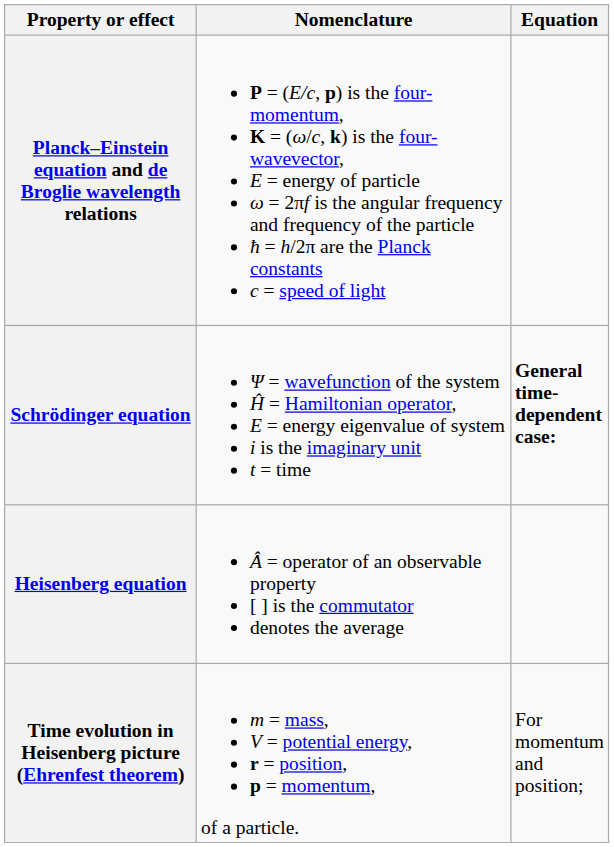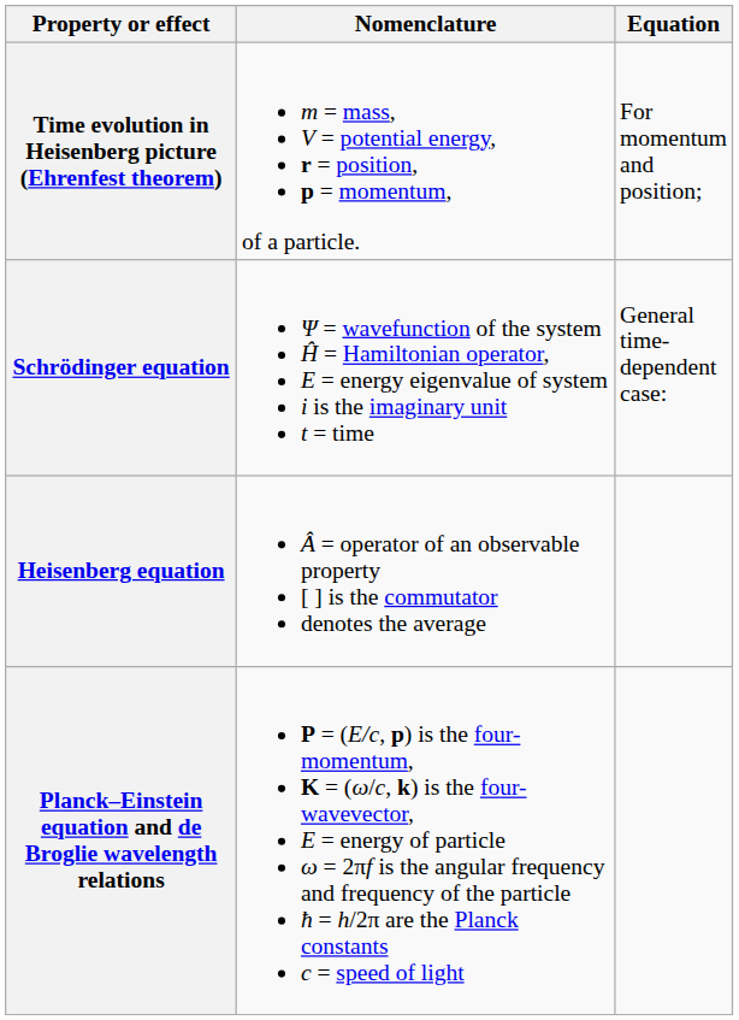rows swapped: Planck–Einstein equation and de Broglie wavelength relations <-> Time evolution in Heisenberg picture (Ehrenfest theorem)
Schrödinger equation | Equation: bold -> normal
